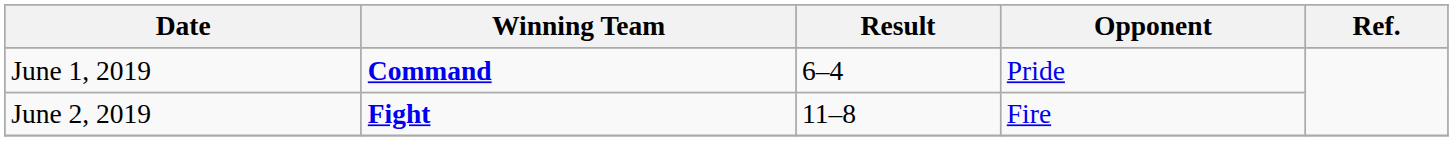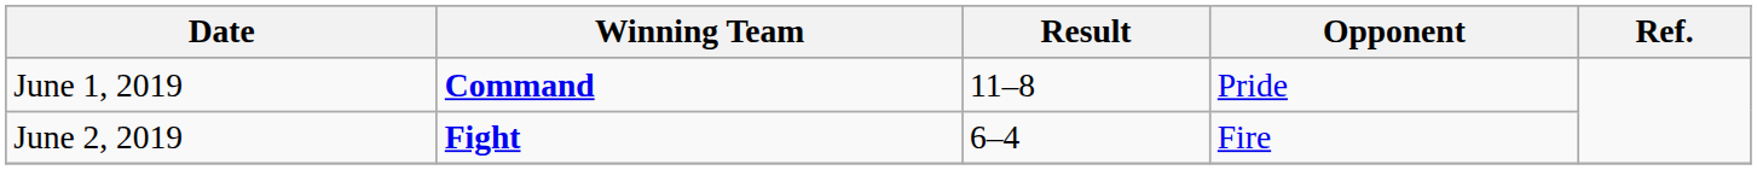June 1, 2019 | Result: 6–4 -> 11–8
June 2, 2019 | Result: 11–8 -> 6–4
